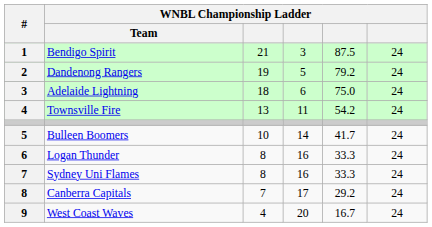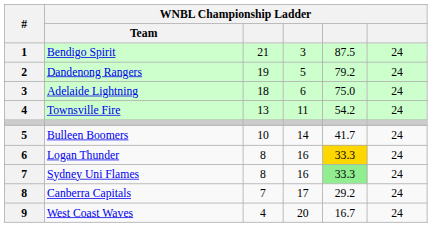Logan Thunder | column 5: no background -> gold background
Sydney Uni Flames | column 5: no background -> lightgreen background
